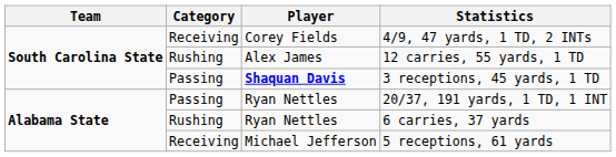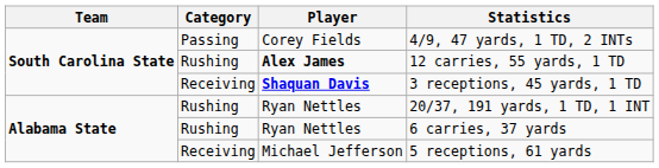4/9, 47 yards, 1 TD, 2 INTs | Category: Receiving -> Passing
12 carries, 55 yards, 1 TD | Player: normal -> bold
3 receptions, 45 yards, 1 TD | Category: Passing -> Receiving
20/37, 191 yards, 1 TD, 1 INT | Category: Passing -> Rushing
